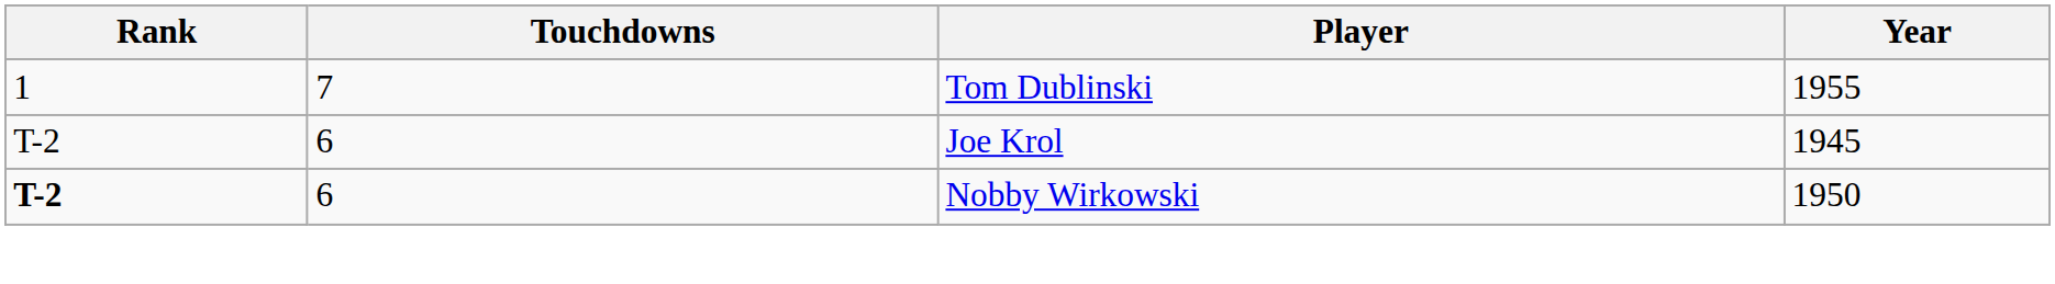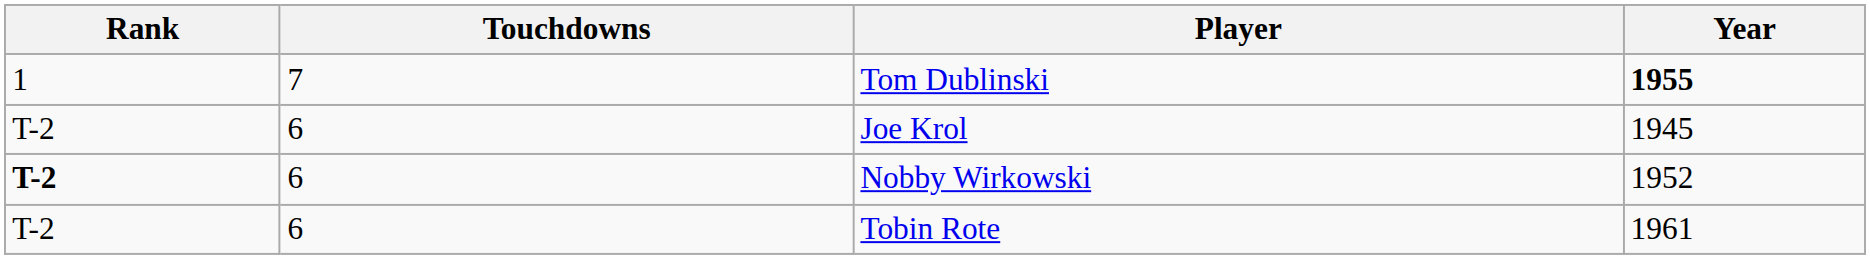Tom Dublinski | Year: normal -> bold
Nobby Wirkowski | Year: 1950 -> 1952
+ row: T-2 | 6 | Tobin Rote | 1961
